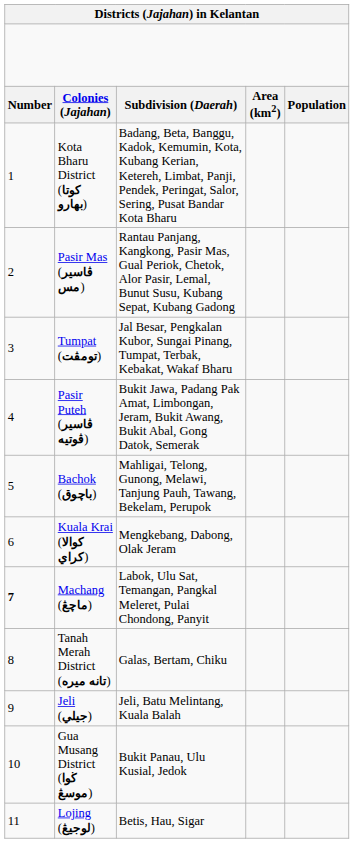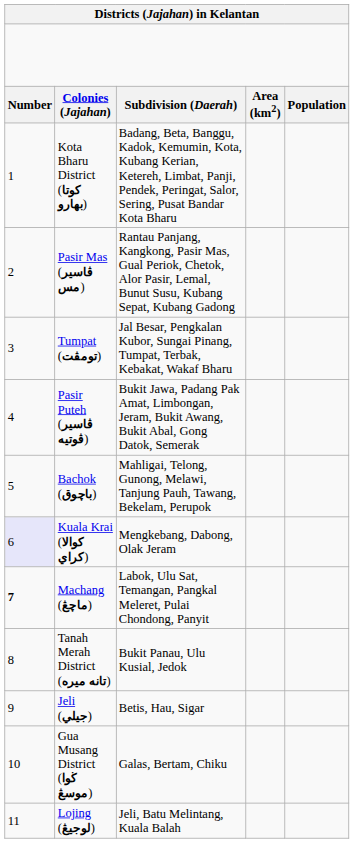Kuala Krai (کوالا کراي) | column 1: no background -> lavender background
Tanah Merah District (تانه ميره) | column 3: Galas, Bertam, Chiku -> Bukit Panau, Ulu Kusial, Jedok
Jeli (جيلي) | column 3: Jeli, Batu Melintang, Kuala Balah -> Betis, Hau, Sigar
Gua Musang District (ڬوا موسڠ) | column 3: Bukit Panau, Ulu Kusial, Jedok -> Galas, Bertam, Chiku
Lojing (لوجيڠ) | column 3: Betis, Hau, Sigar -> Jeli, Batu Melintang, Kuala Balah
